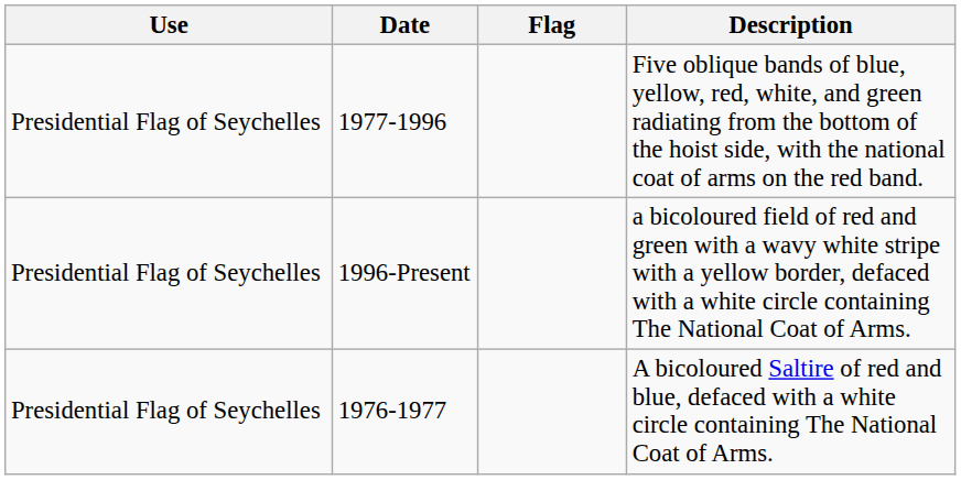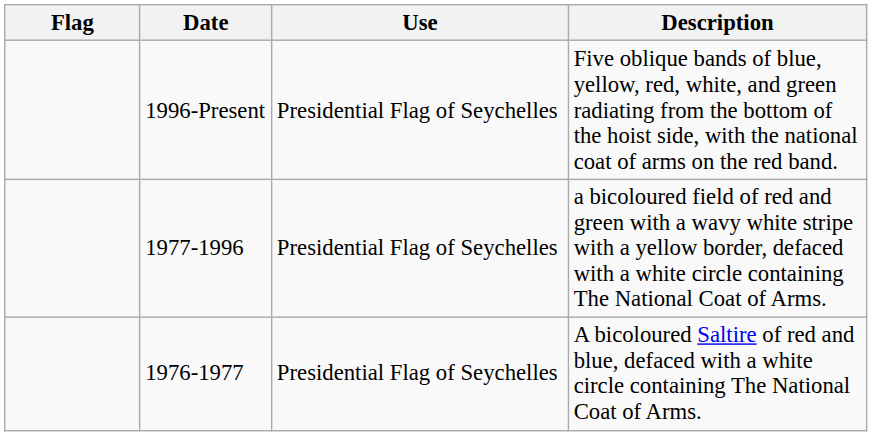columns swapped: Flag <-> Use
row 2 | Date: 1977-1996 -> 1996-Present
row 3 | Date: 1996-Present -> 1977-1996
